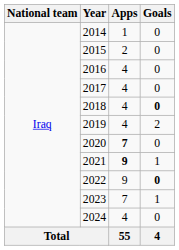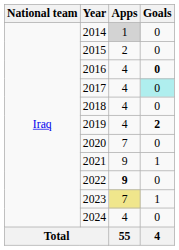2014 | Apps: no background -> lightgrey background
2016 | Goals: normal -> bold
2017 | Goals: no background -> paleturquoise background
2018 | Goals: bold -> normal
2019 | Goals: normal -> bold
2020 | Apps: bold -> normal
2021 | Apps: bold -> normal
2022 | Apps: normal -> bold
2022 | Goals: bold -> normal
2023 | Apps: no background -> khaki background
